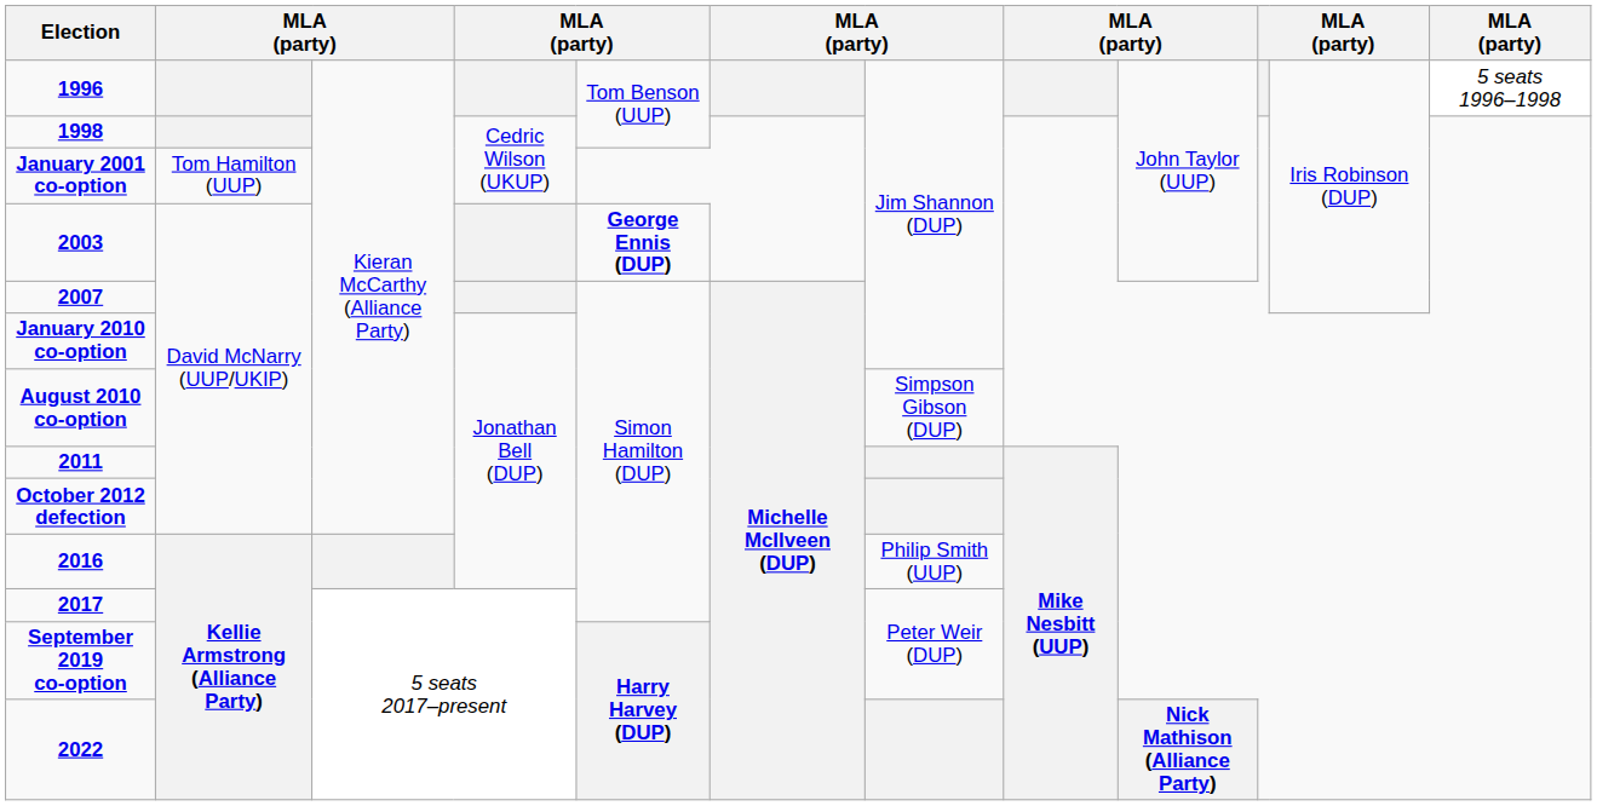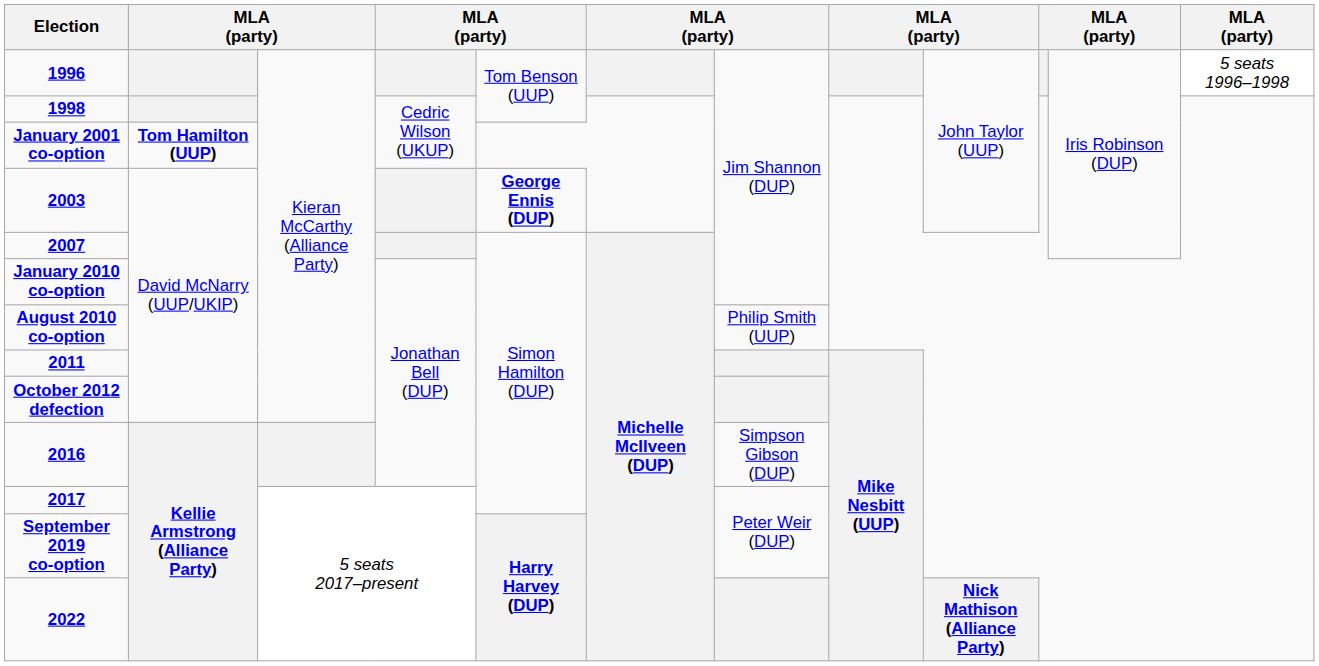January 2001 co-option | column 2: normal -> bold
August 2010 co-option | column 7: Simpson Gibson (DUP) -> Philip Smith (UUP)
2016 | column 7: Philip Smith (UUP) -> Simpson Gibson (DUP)
